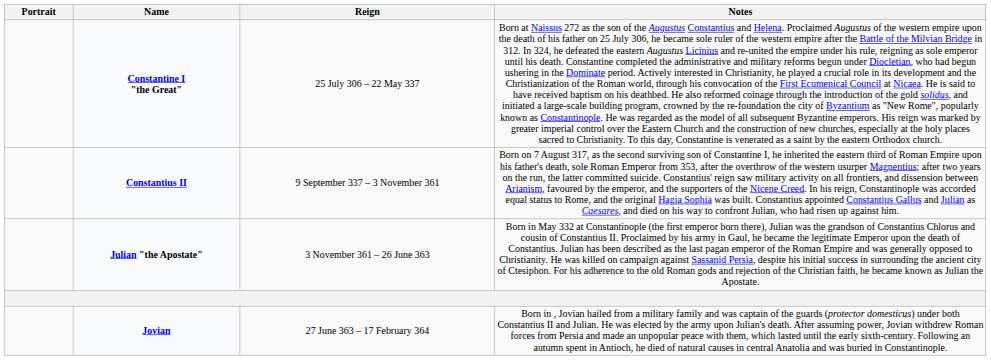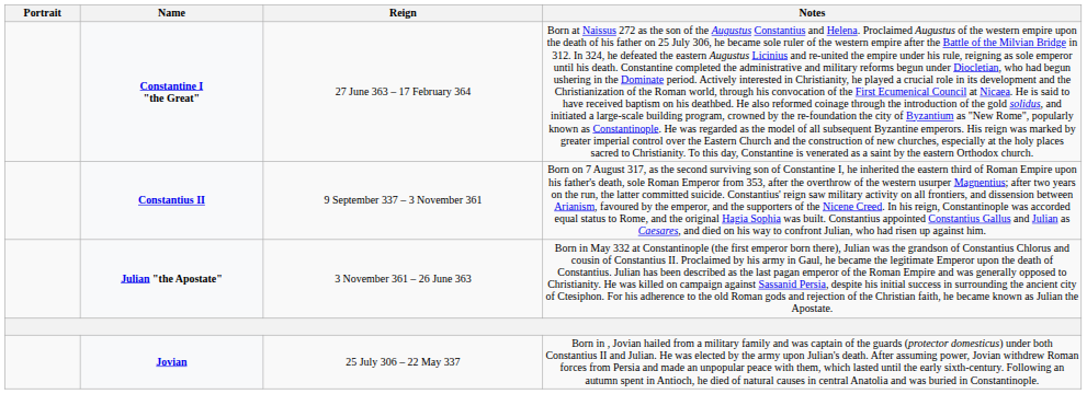Constantine I "the Great" | Reign: 25 July 306 – 22 May 337 -> 27 June 363 – 17 February 364
Jovian | Reign: 27 June 363 – 17 February 364 -> 25 July 306 – 22 May 337
